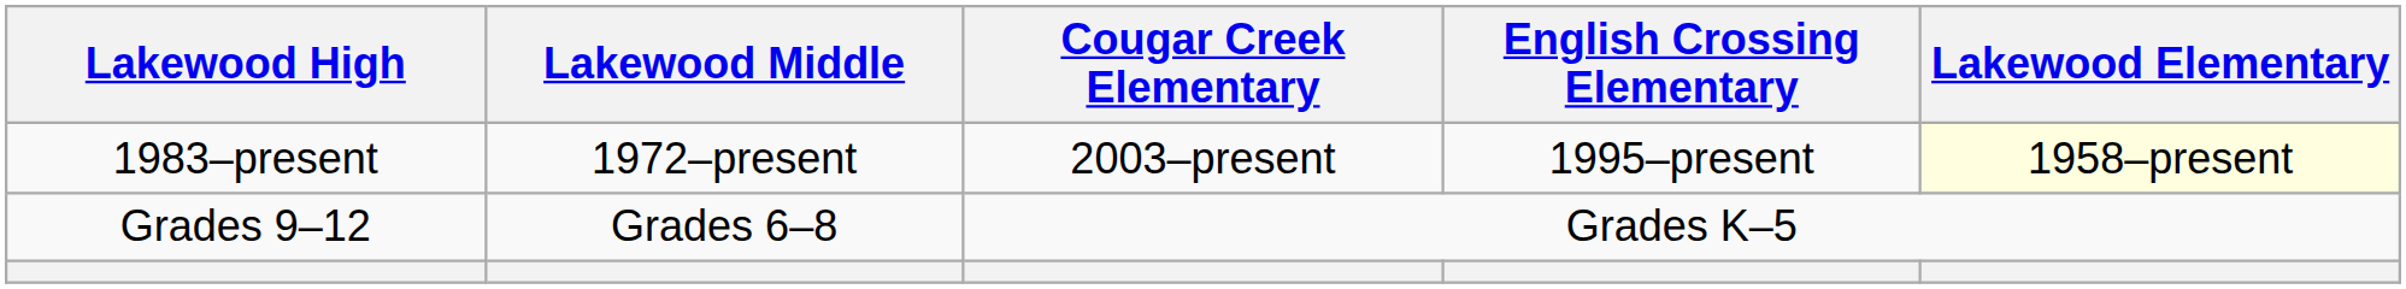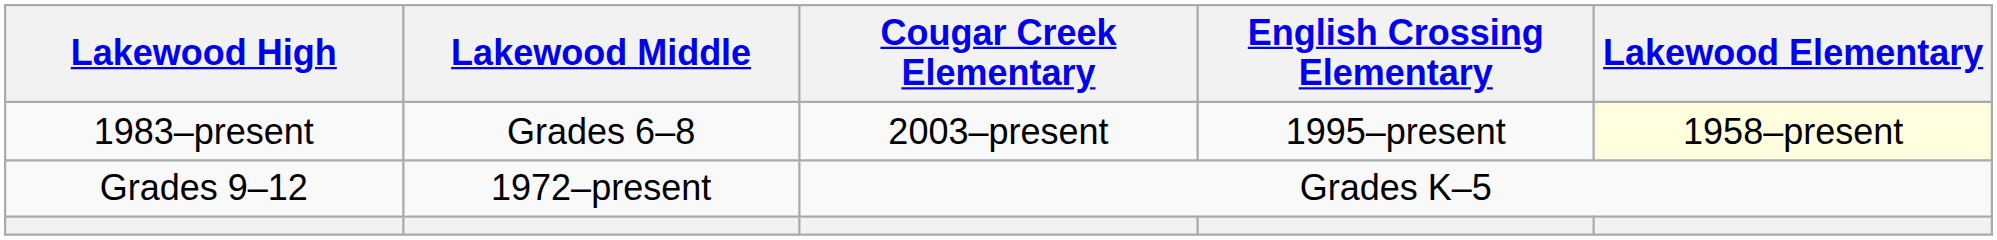1983–present | Lakewood Middle: 1972–present -> Grades 6–8
Grades 9–12 | Lakewood Middle: Grades 6–8 -> 1972–present
